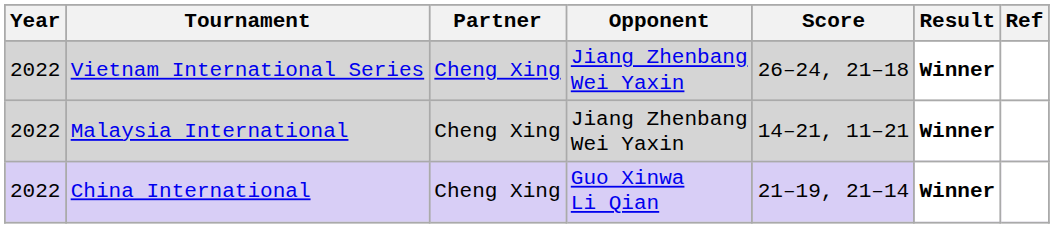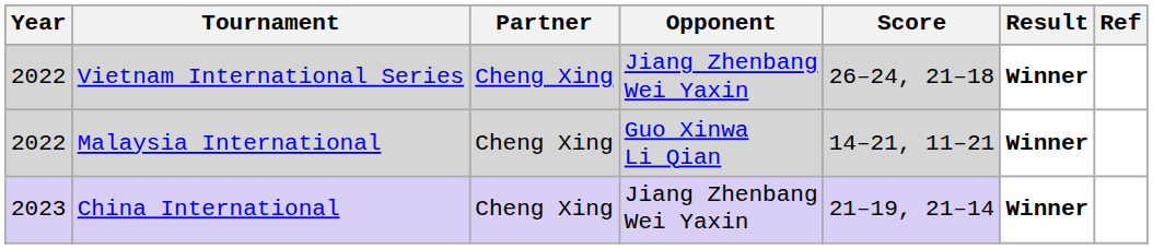Malaysia International | Opponent: Jiang Zhenbang Wei Yaxin -> Guo Xinwa Li Qian
China International | Year: 2022 -> 2023
China International | Opponent: Guo Xinwa Li Qian -> Jiang Zhenbang Wei Yaxin
